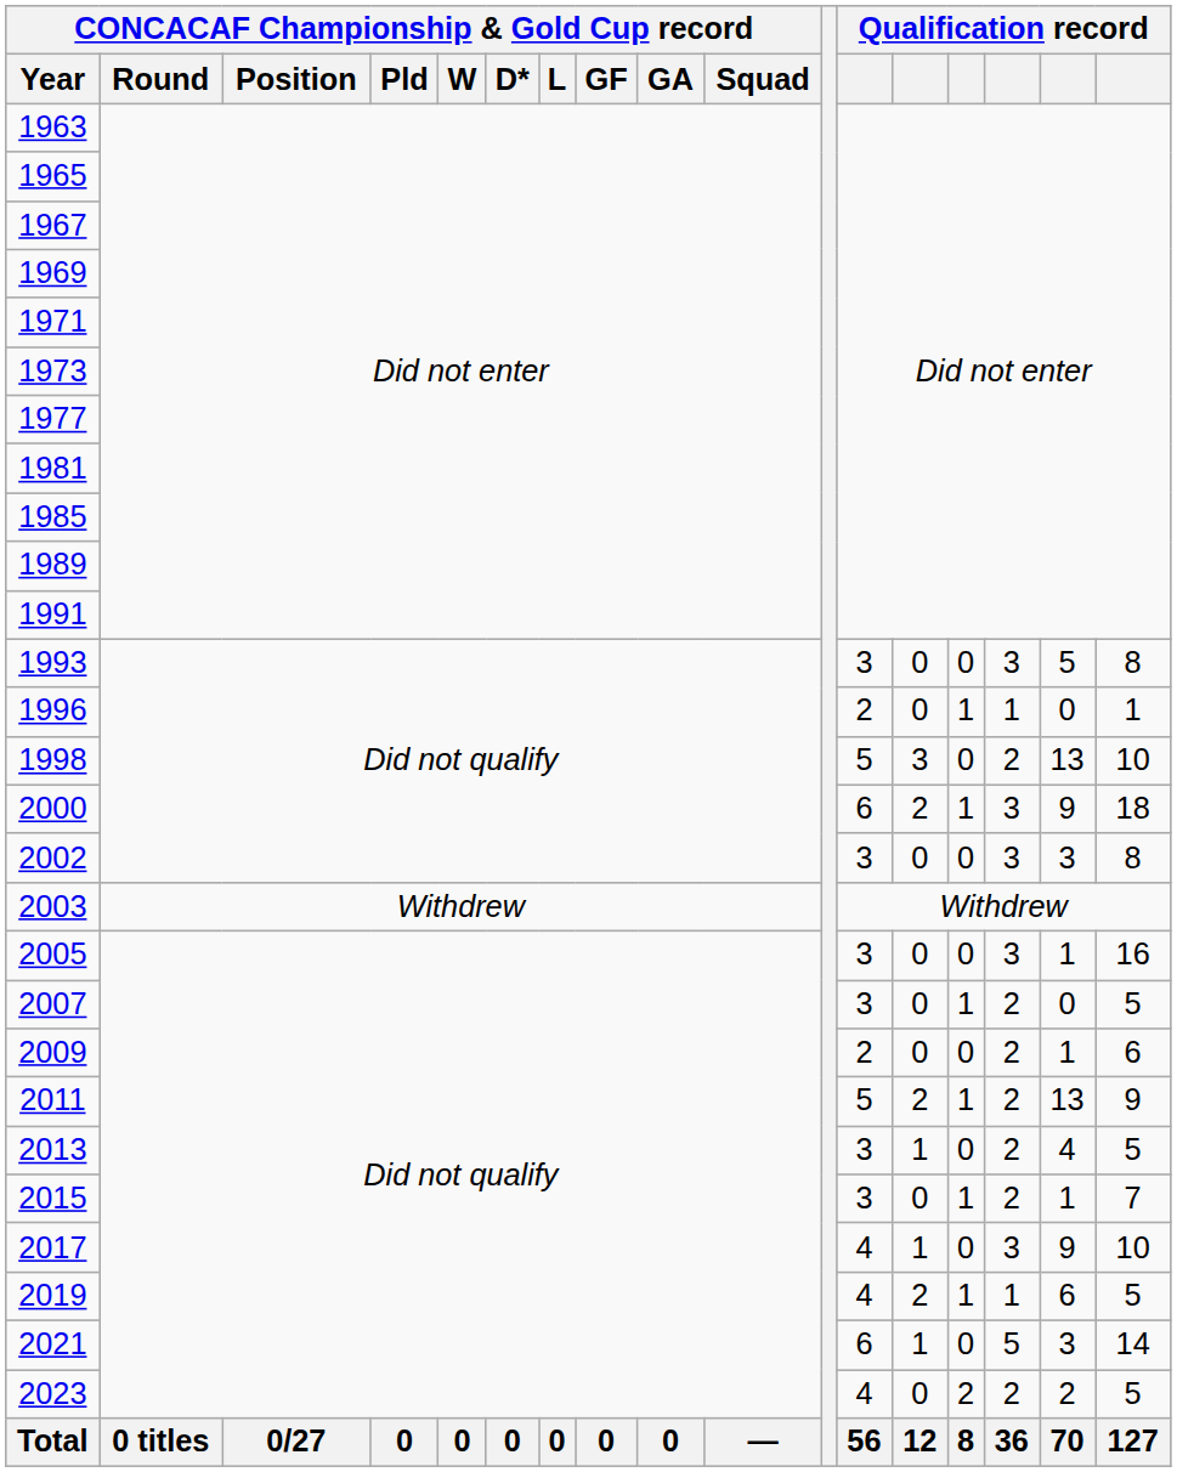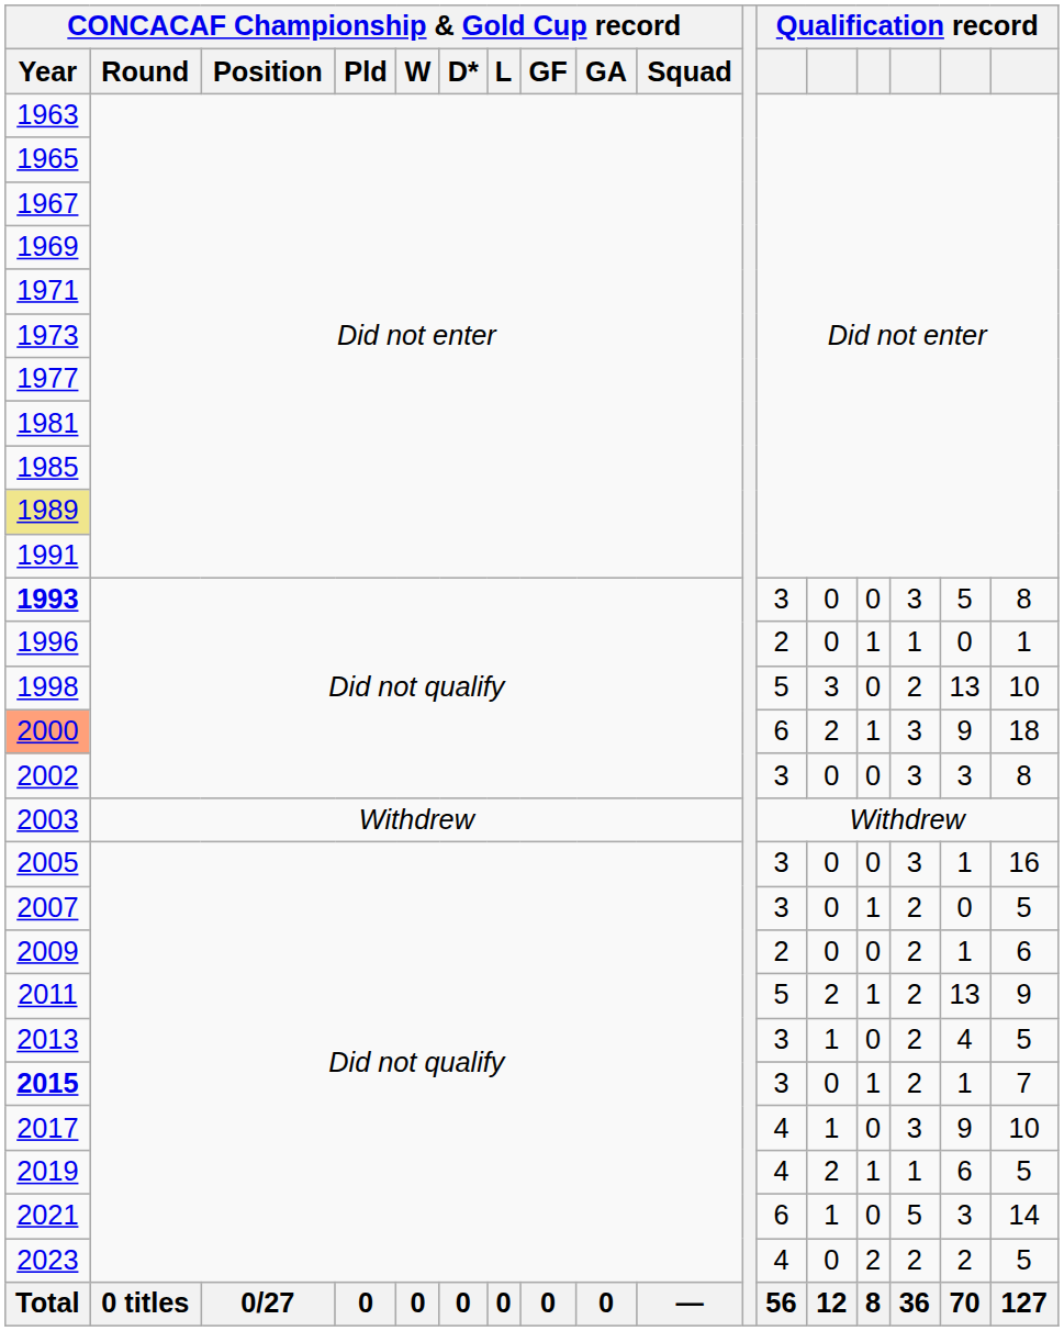1989 | CONCACAF Championship & Gold Cup record / Year: no background -> khaki background
1993 | CONCACAF Championship & Gold Cup record / Year: normal -> bold
2000 | CONCACAF Championship & Gold Cup record / Year: no background -> lightsalmon background
2015 | CONCACAF Championship & Gold Cup record / Year: normal -> bold
